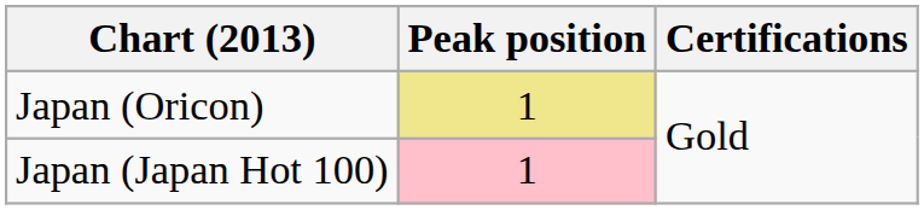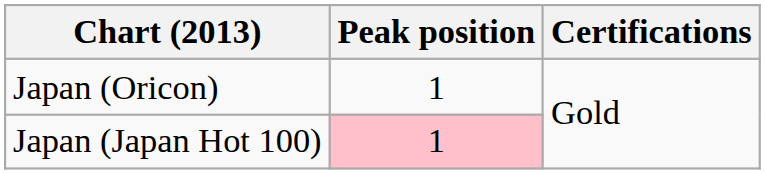Japan (Oricon) | Peak position: khaki background -> no background
